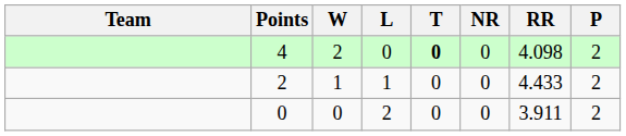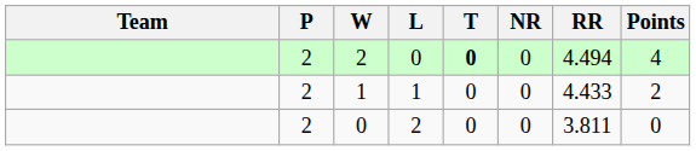columns swapped: P <-> Points
row 2 | RR: 4.098 -> 4.494
row 4 | RR: 3.911 -> 3.811
